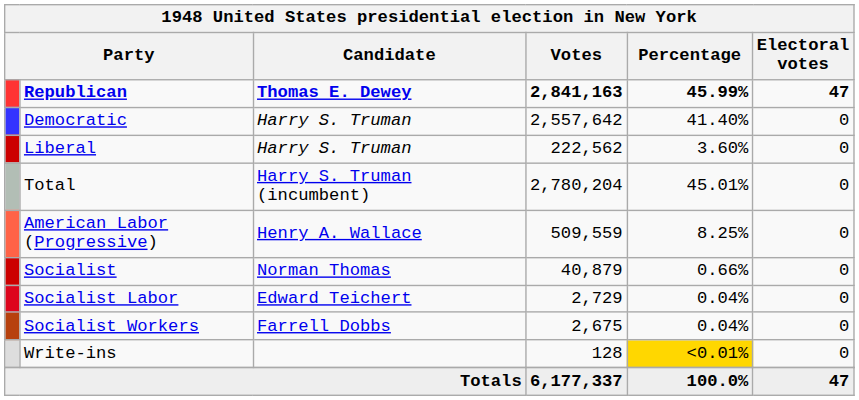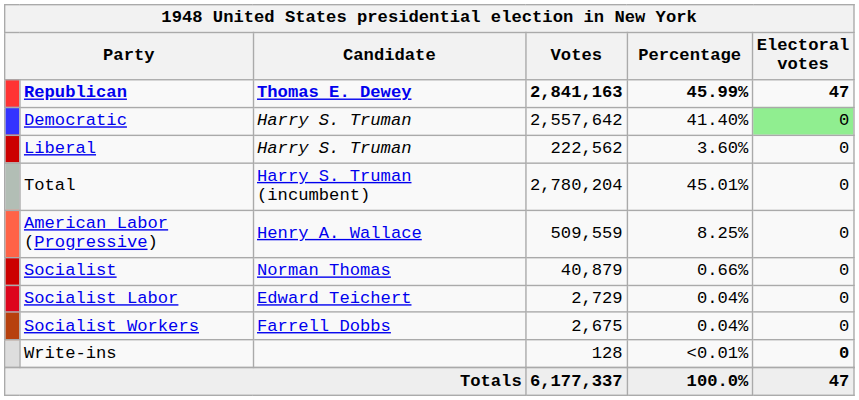Democratic | Electoral votes: no background -> lightgreen background
Write-ins | Percentage: gold background -> no background
Write-ins | Electoral votes: normal -> bold
